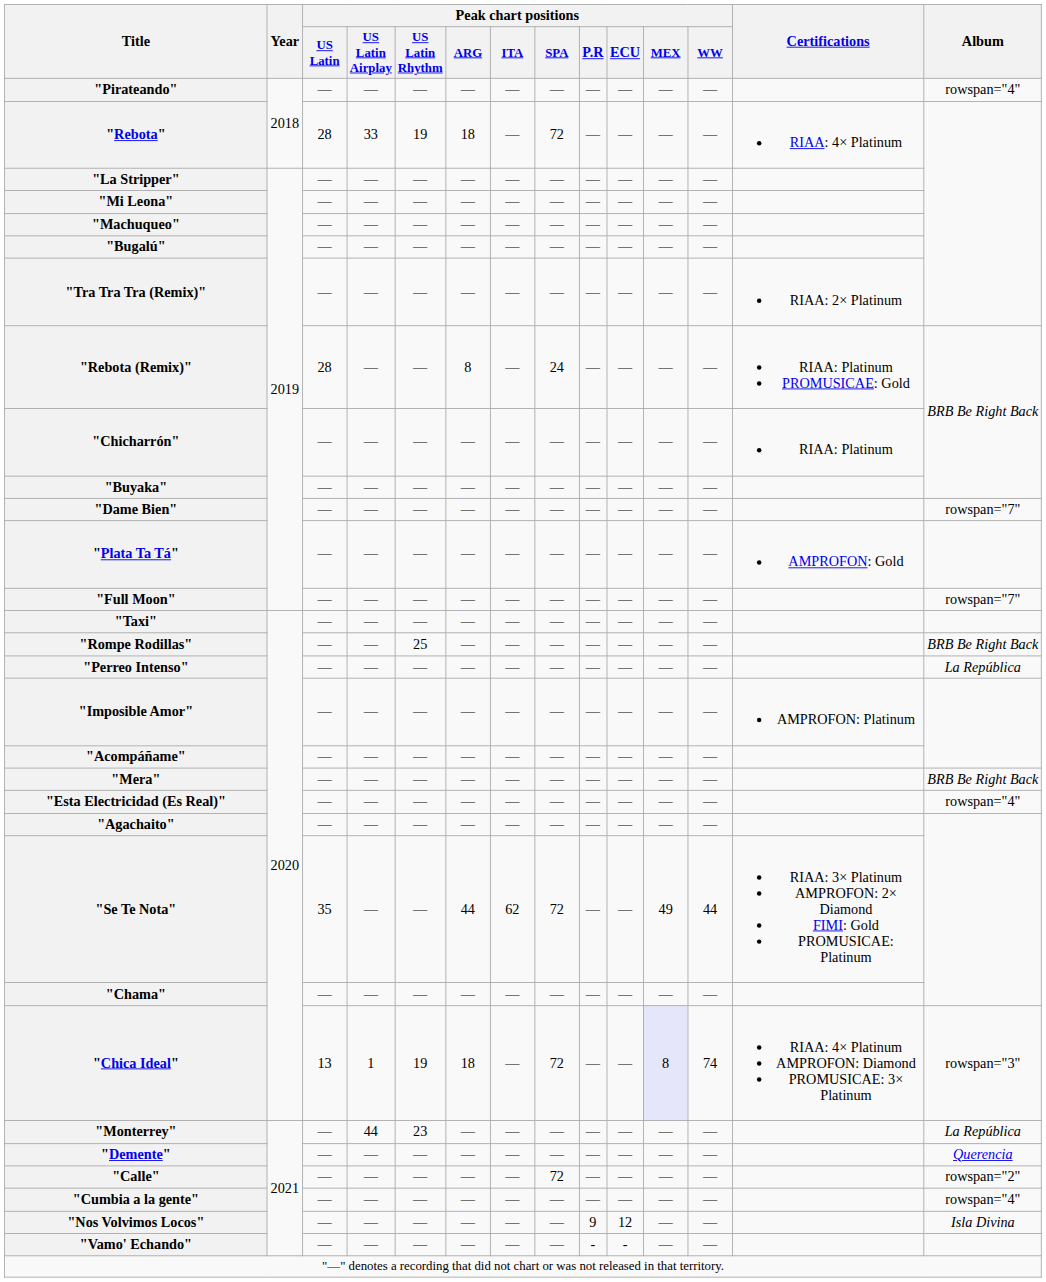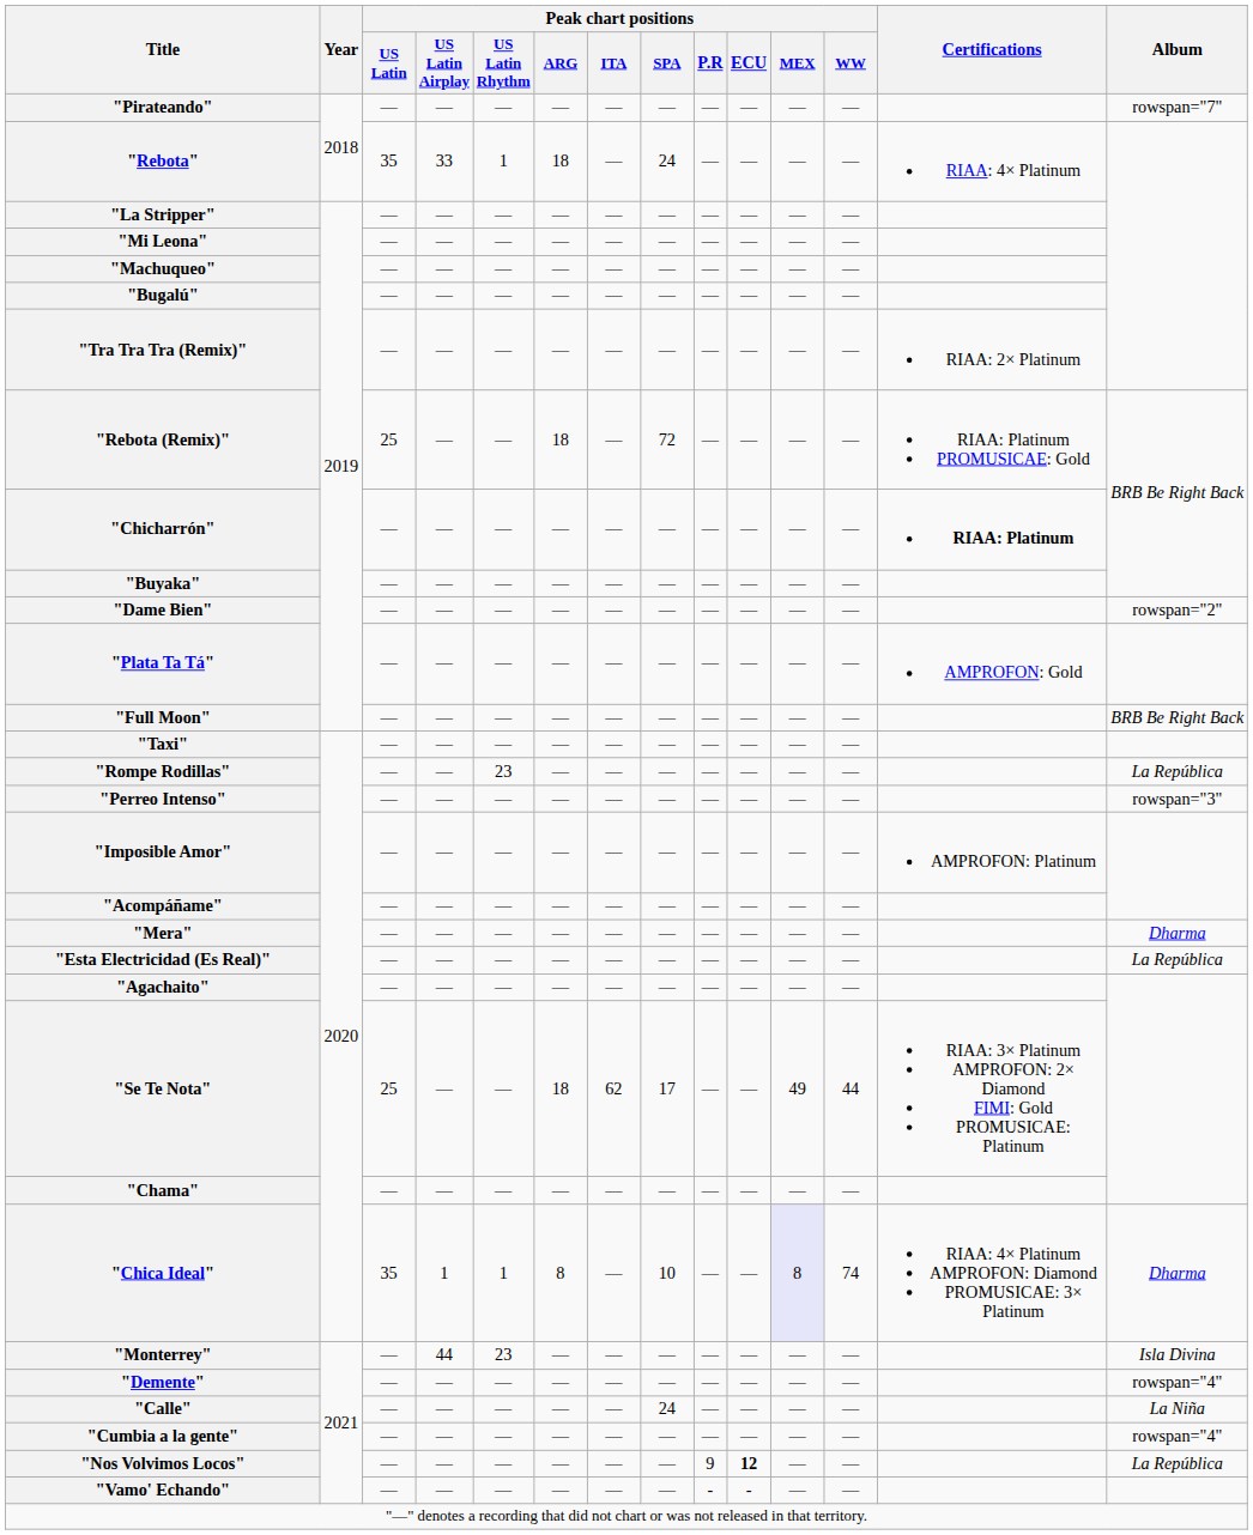"Pirateando" | Album: rowspan="4" -> rowspan="7"
"Rebota" | Peak chart positions / US Latin: 28 -> 35
"Rebota" | Peak chart positions / US Latin Rhythm: 19 -> 1
"Rebota" | Peak chart positions / SPA: 72 -> 24
"Rebota (Remix)" | Peak chart positions / US Latin: 28 -> 25
"Rebota (Remix)" | Peak chart positions / ARG: 8 -> 18
"Rebota (Remix)" | Peak chart positions / SPA: 24 -> 72
"Chicharrón" | Certifications: normal -> bold
"Dame Bien" | Album: rowspan="7" -> rowspan="2"
"Full Moon" | Album: rowspan="7" -> BRB Be Right Back
"Rompe Rodillas" | Peak chart positions / US Latin Rhythm: 25 -> 23
"Rompe Rodillas" | Album: BRB Be Right Back -> La República
"Perreo Intenso" | Album: La República -> rowspan="3"
"Mera" | Album: BRB Be Right Back -> Dharma
"Esta Electricidad (Es Real)" | Album: rowspan="4" -> La República
"Se Te Nota" | Peak chart positions / US Latin: 35 -> 25
"Se Te Nota" | Peak chart positions / ARG: 44 -> 18
"Se Te Nota" | Peak chart positions / SPA: 72 -> 17
"Chica Ideal" | Peak chart positions / US Latin: 13 -> 35
"Chica Ideal" | Peak chart positions / US Latin Rhythm: 19 -> 1
"Chica Ideal" | Peak chart positions / ARG: 18 -> 8
"Chica Ideal" | Peak chart positions / SPA: 72 -> 10
"Chica Ideal" | Album: rowspan="3" -> Dharma
"Monterrey" | Album: La República -> Isla Divina
"Demente" | Album: Querencia -> rowspan="4"
"Calle" | Peak chart positions / SPA: 72 -> 24
"Calle" | Album: rowspan="2" -> La Niña
"Nos Volvimos Locos" | Peak chart positions / ECU: normal -> bold
"Nos Volvimos Locos" | Album: Isla Divina -> La República
